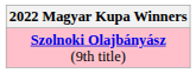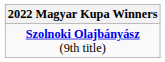row 2 | column 1: pink background -> no background
